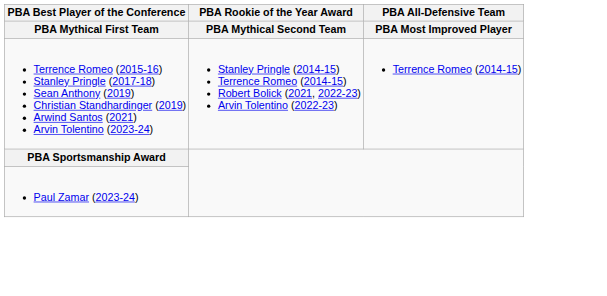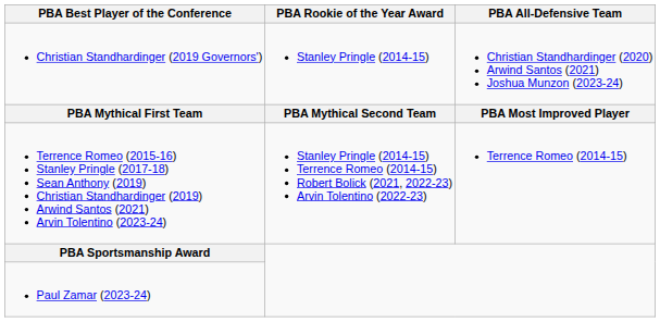+ row: Christian Standhardinger (2019 Governors') | Stanley Pringle (2014-15) | Christian Standhardinger (2020) Arwind Santos (2021) Joshua Munzon (2023-24)
